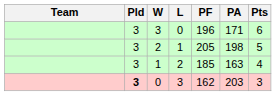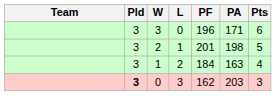row 3 | PF: 205 -> 201
row 4 | PF: 185 -> 184
